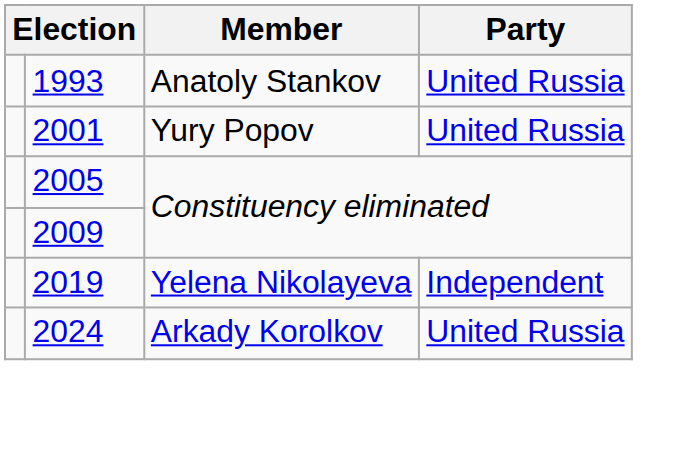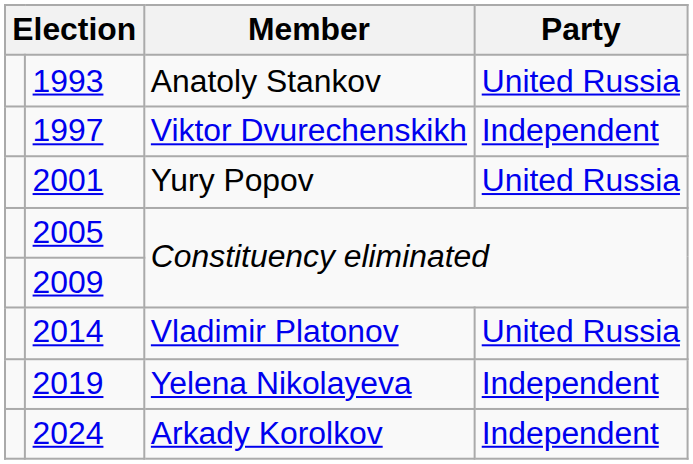+ row: 1997 | Viktor Dvurechenskikh | Independent
+ row: 2014 | Vladimir Platonov | United Russia
2024 | Party: United Russia -> Independent
